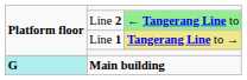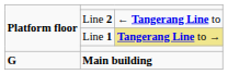Line 2 | column 3: lightgreen background -> no background
Main building | Platform floor: paleturquoise background -> no background
